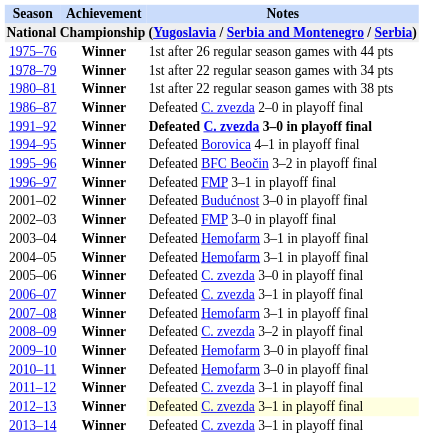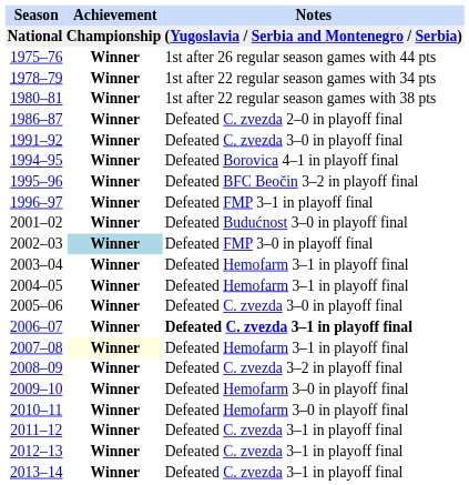1991–92 | Notes: bold -> normal
2002–03 | Achievement: no background -> lightblue background
2006–07 | Notes: normal -> bold
2007–08 | Achievement: no background -> lightyellow background
2012–13 | Notes: lightyellow background -> no background
